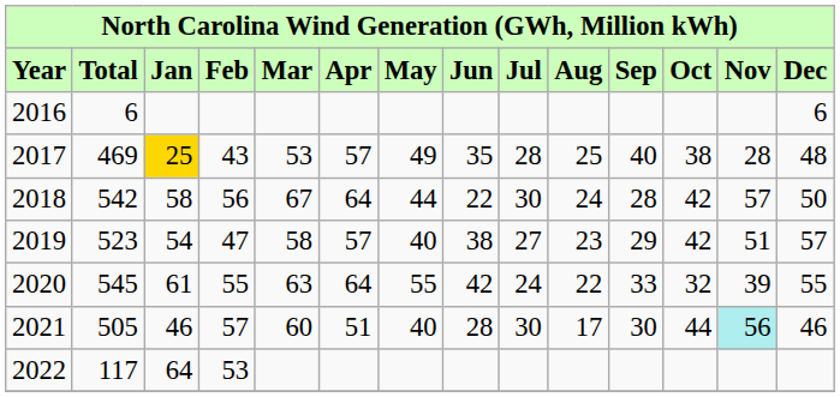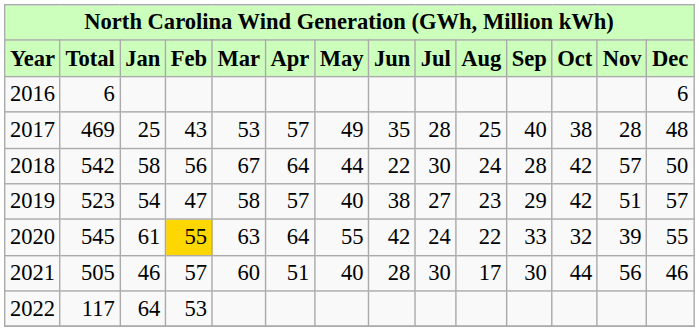2017 | Jan: gold background -> no background
2020 | Feb: no background -> gold background
2021 | Nov: paleturquoise background -> no background
